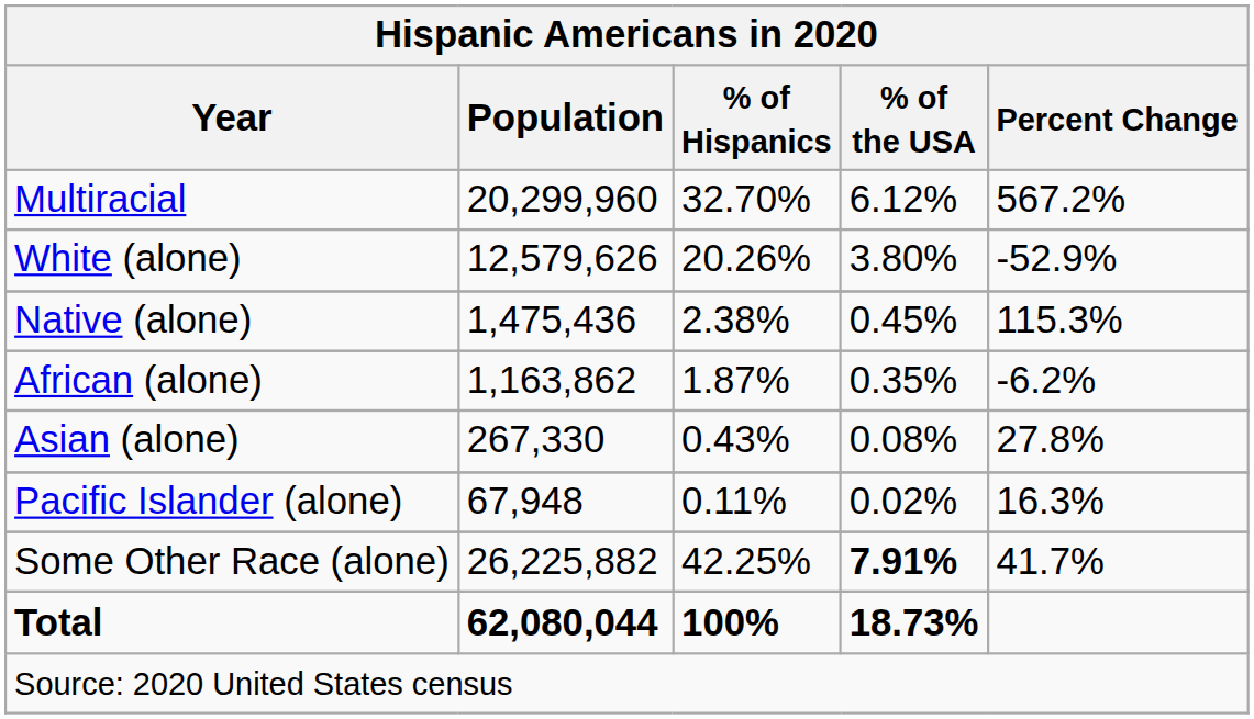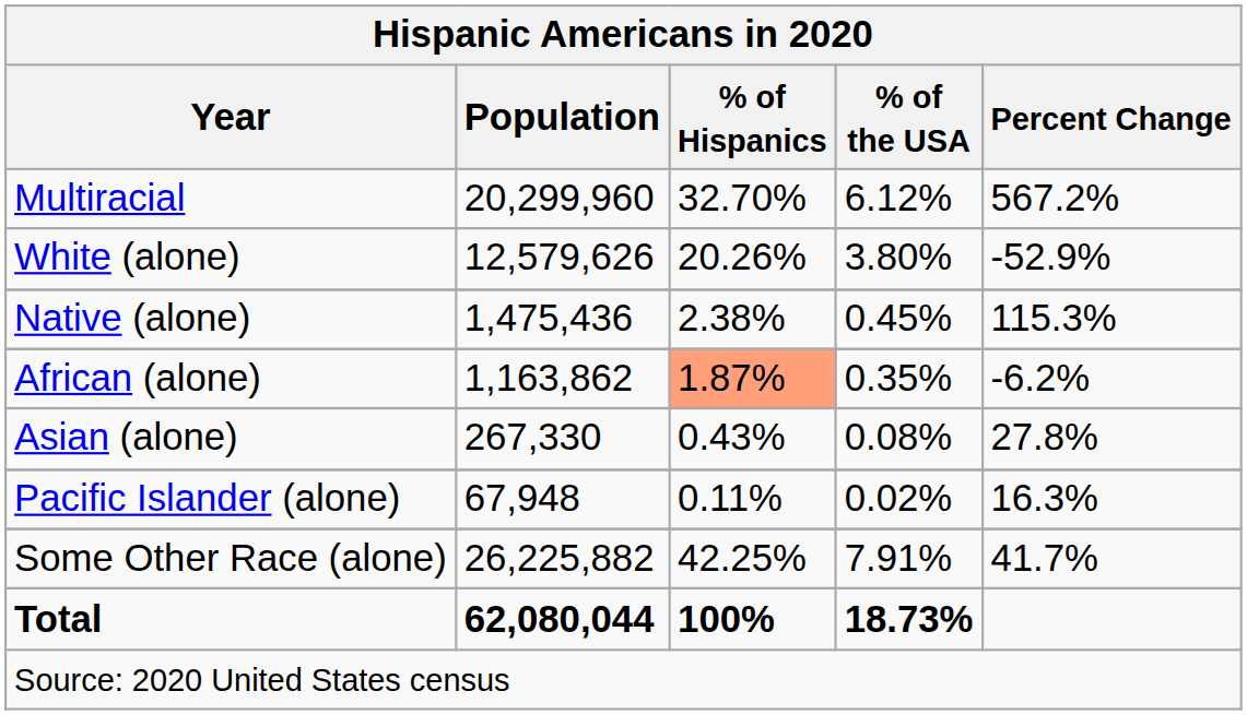African (alone) | % of Hispanics: no background -> lightsalmon background
Some Other Race (alone) | % of the USA: bold -> normal
